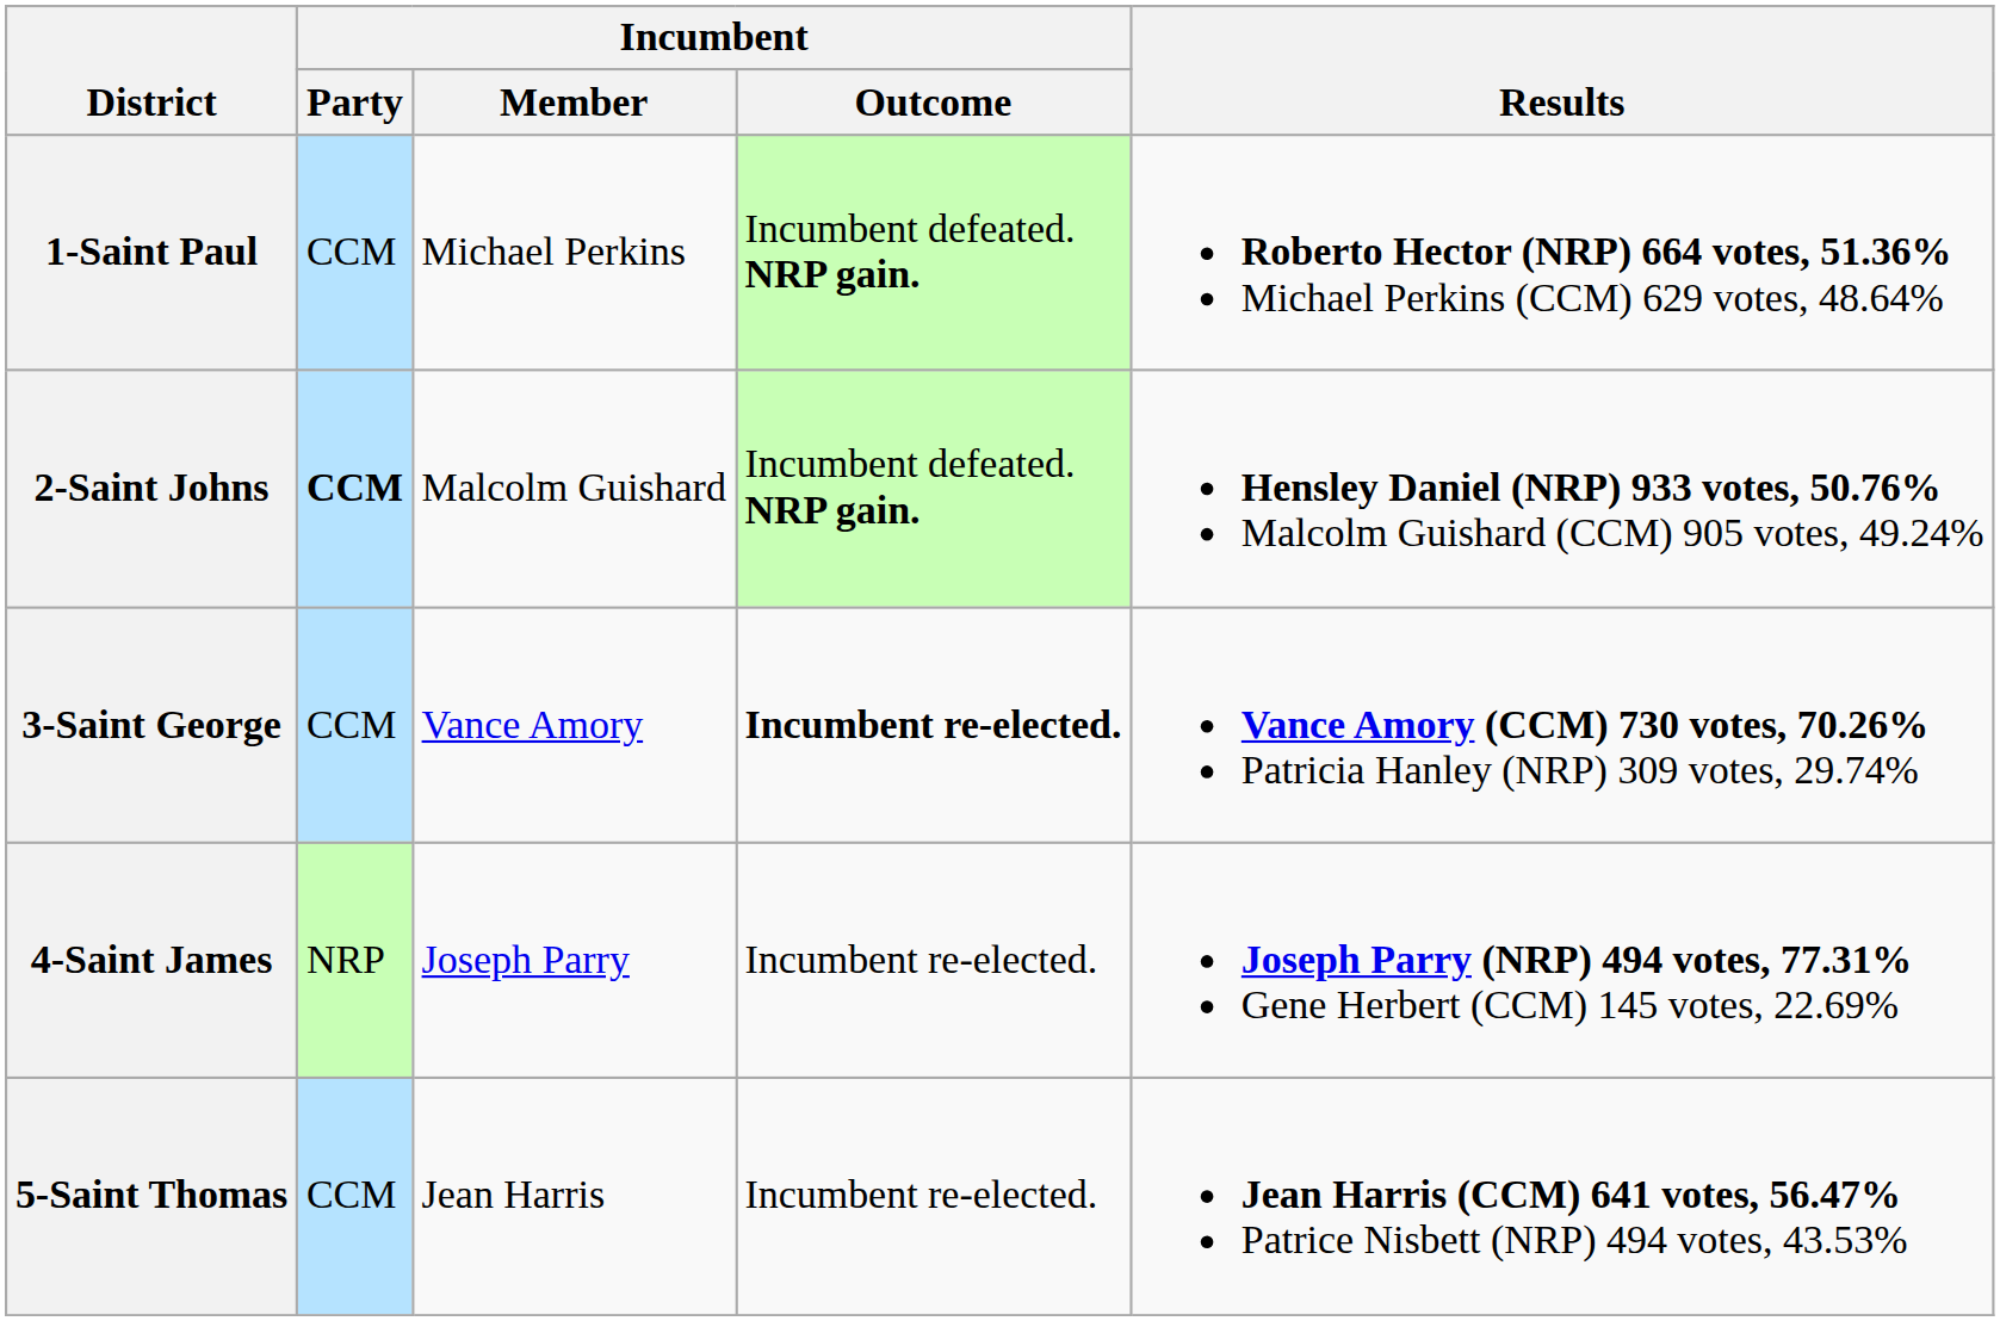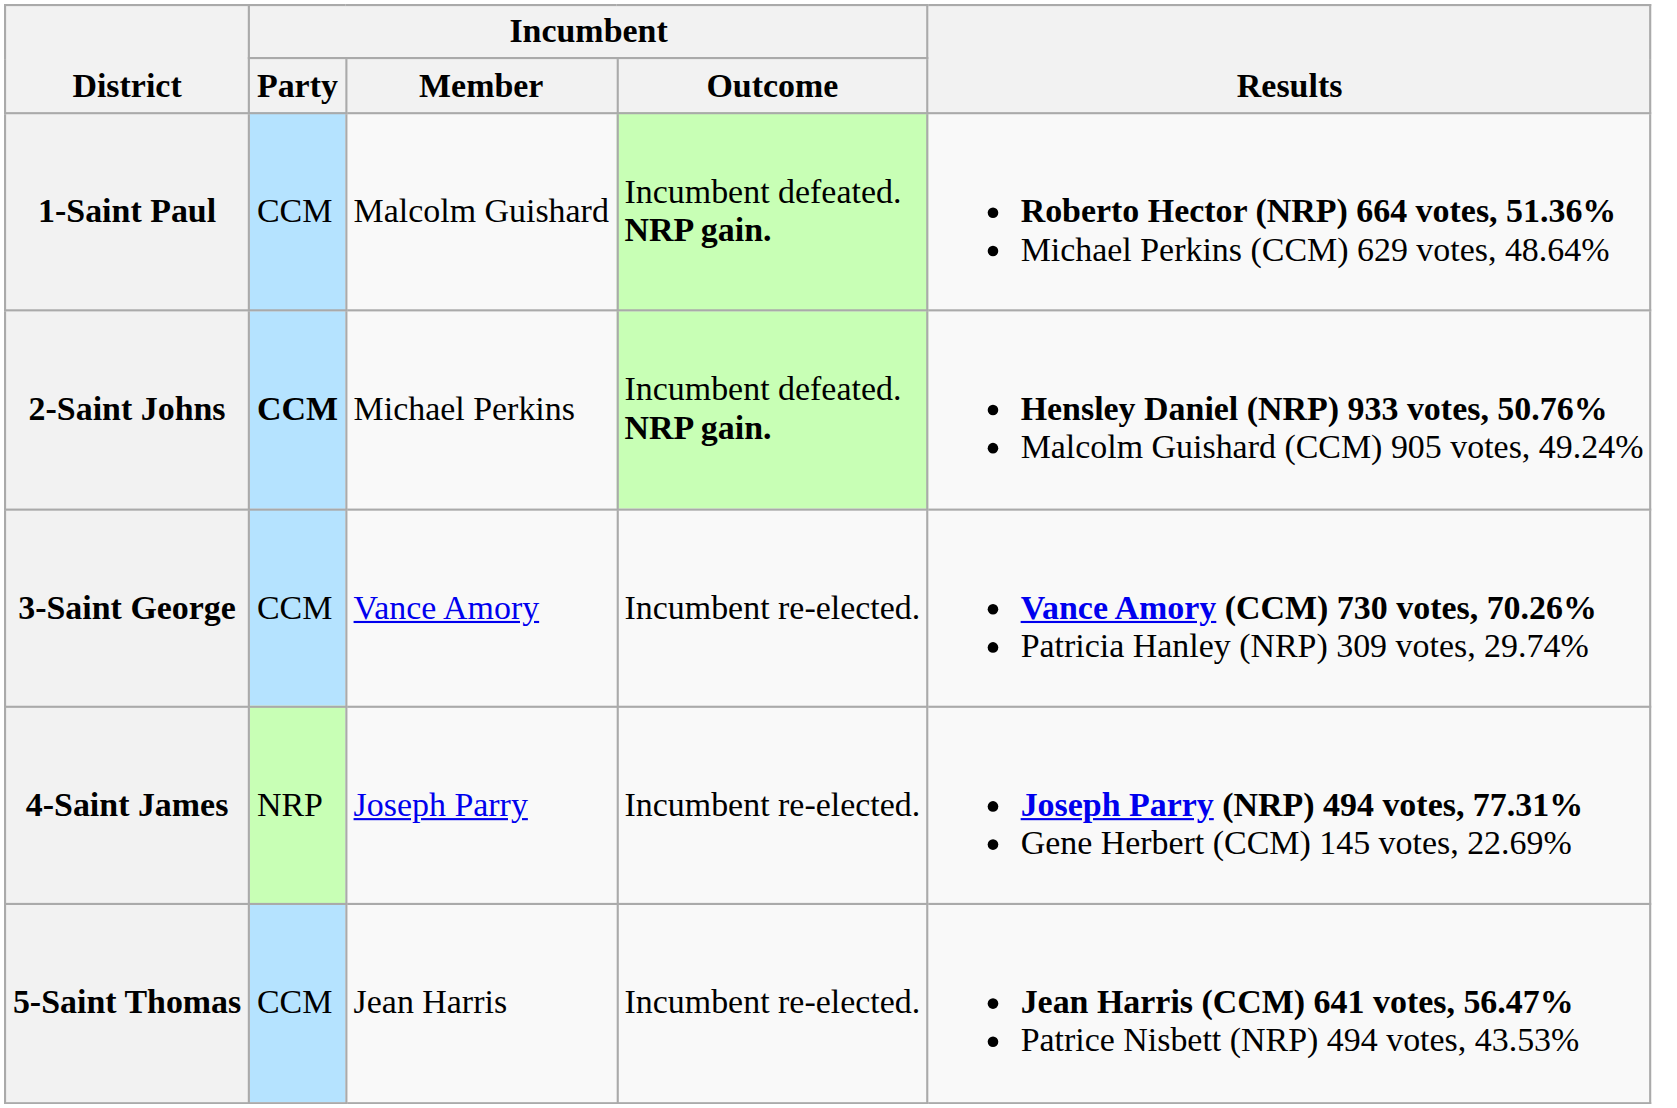1-Saint Paul | Incumbent / Member: Michael Perkins -> Malcolm Guishard
2-Saint Johns | Incumbent / Member: Malcolm Guishard -> Michael Perkins
3-Saint George | Incumbent / Outcome: bold -> normal
